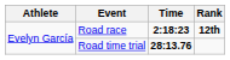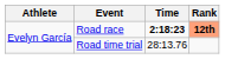Road race | Rank: no background -> lightsalmon background
Road time trial | Time: bold -> normal
